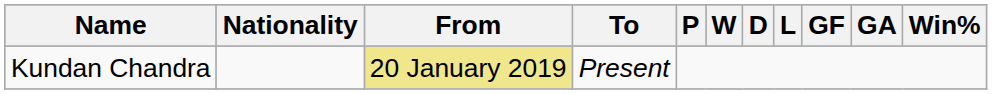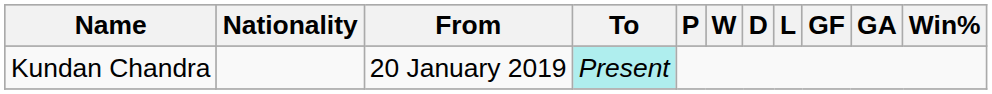Kundan Chandra | From: khaki background -> no background
Kundan Chandra | To: no background -> paleturquoise background
